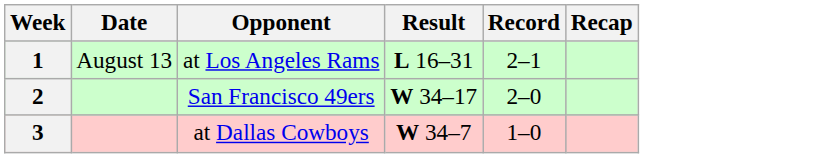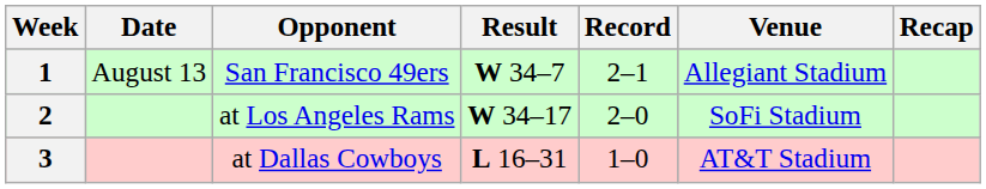+ column: Venue | Allegiant Stadium | SoFi Stadium | AT&T Stadium
1 | Opponent: at Los Angeles Rams -> San Francisco 49ers
1 | Result: L 16–31 -> W 34–7
2 | Opponent: San Francisco 49ers -> at Los Angeles Rams
3 | Result: W 34–7 -> L 16–31
